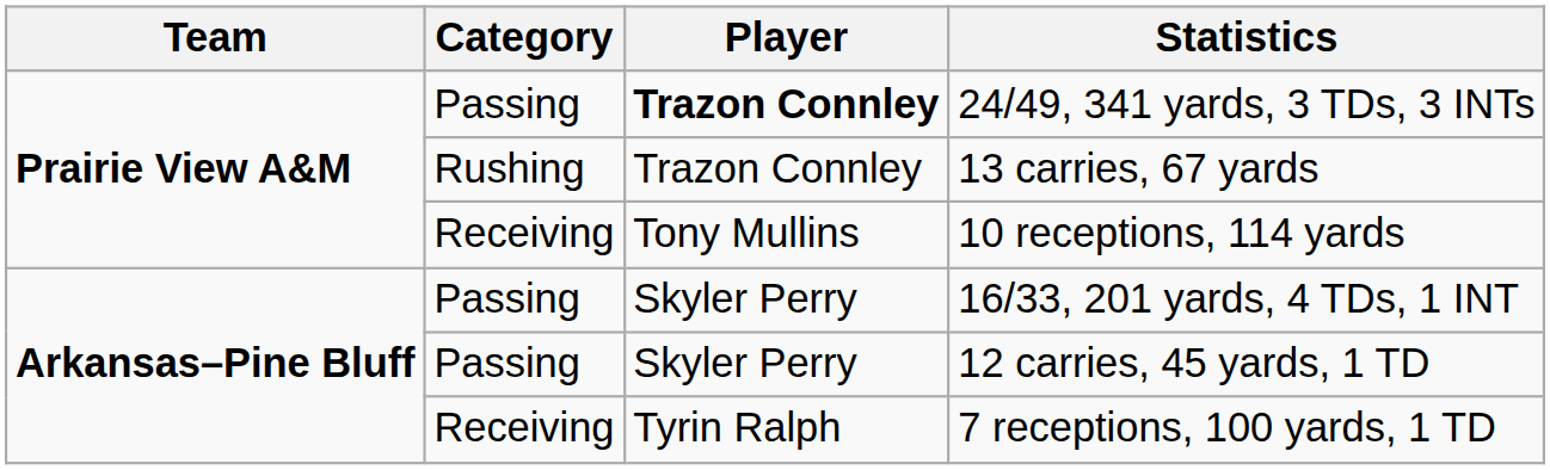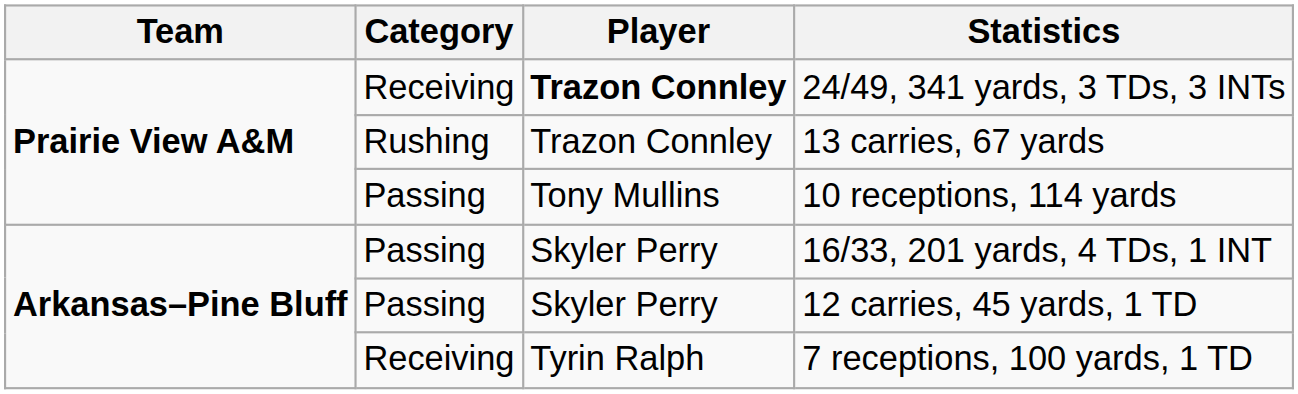24/49, 341 yards, 3 TDs, 3 INTs | Category: Passing -> Receiving
10 receptions, 114 yards | Category: Receiving -> Passing
